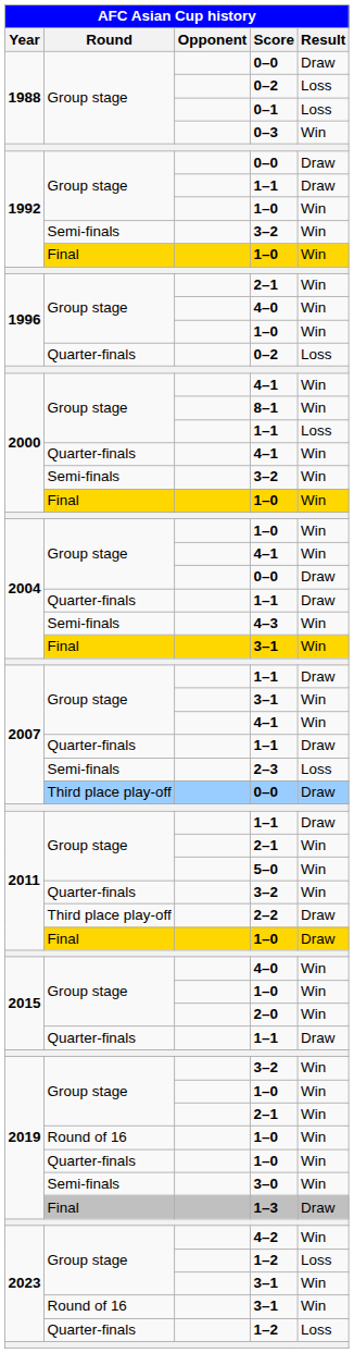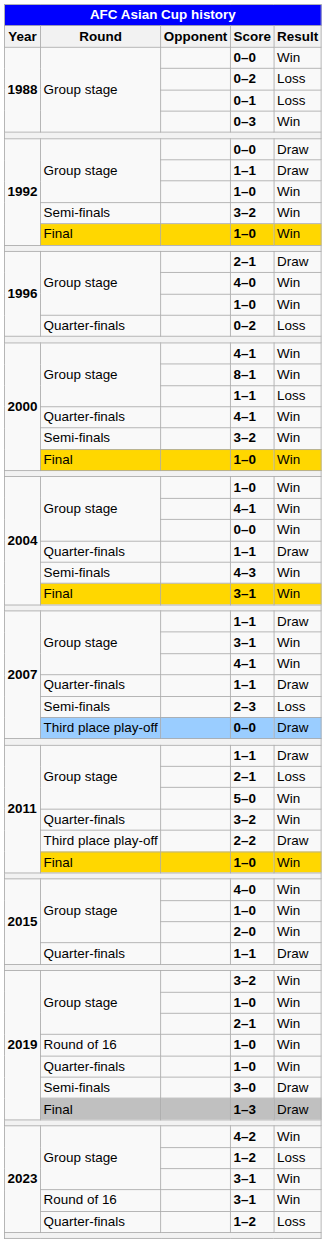1988 / 0–0 | Result: Draw -> Win
1996 / 2–1 | Result: Win -> Draw
2004 / 0–0 | Result: Draw -> Win
2011 / 2–1 | Result: Win -> Loss
2011 / 1–0 | Result: Draw -> Win
3–0 | Result: Win -> Draw
